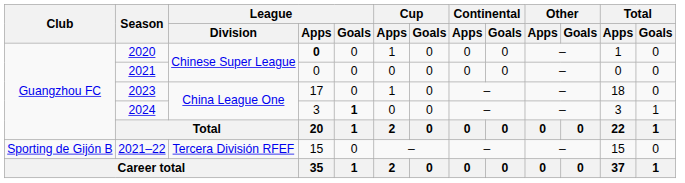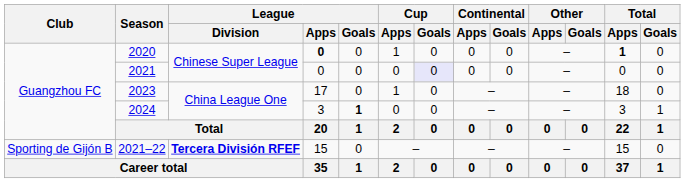2020 | Total / Apps: normal -> bold
2021 | Cup / Goals: no background -> lavender background
2021–22 | League / Division: normal -> bold
